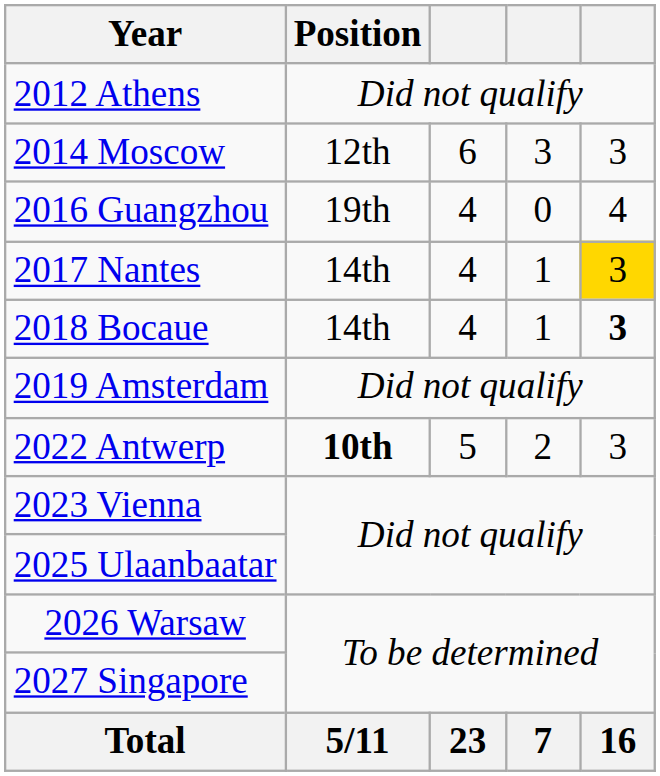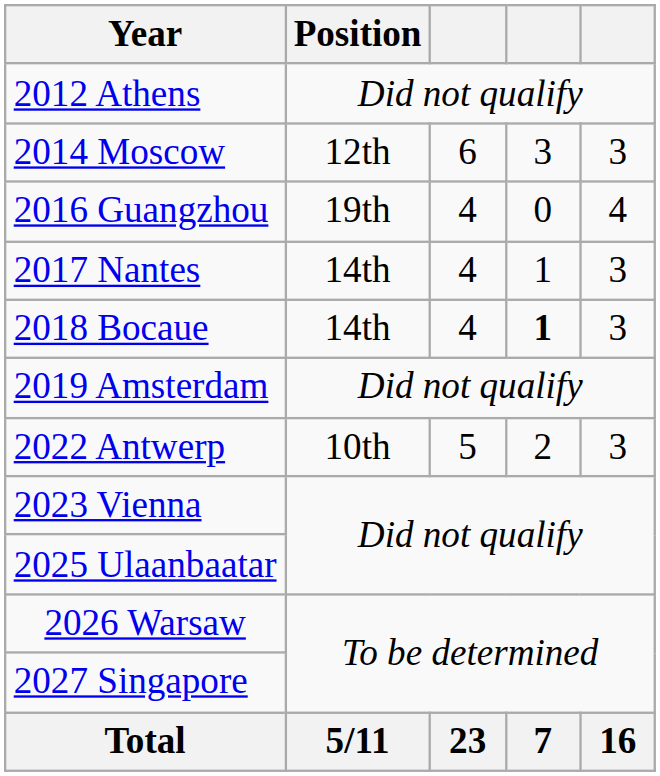2017 Nantes | column 5: gold background -> no background
2018 Bocaue | column 4: normal -> bold
2018 Bocaue | column 5: bold -> normal
2022 Antwerp | Position: bold -> normal
